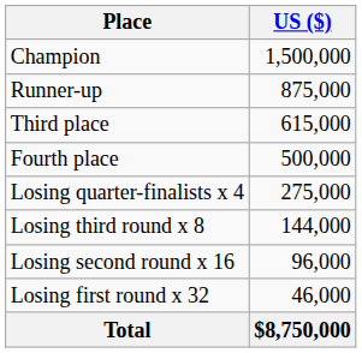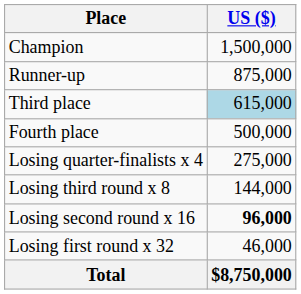Third place | US ($): no background -> lightblue background
Losing second round x 16 | US ($): normal -> bold
